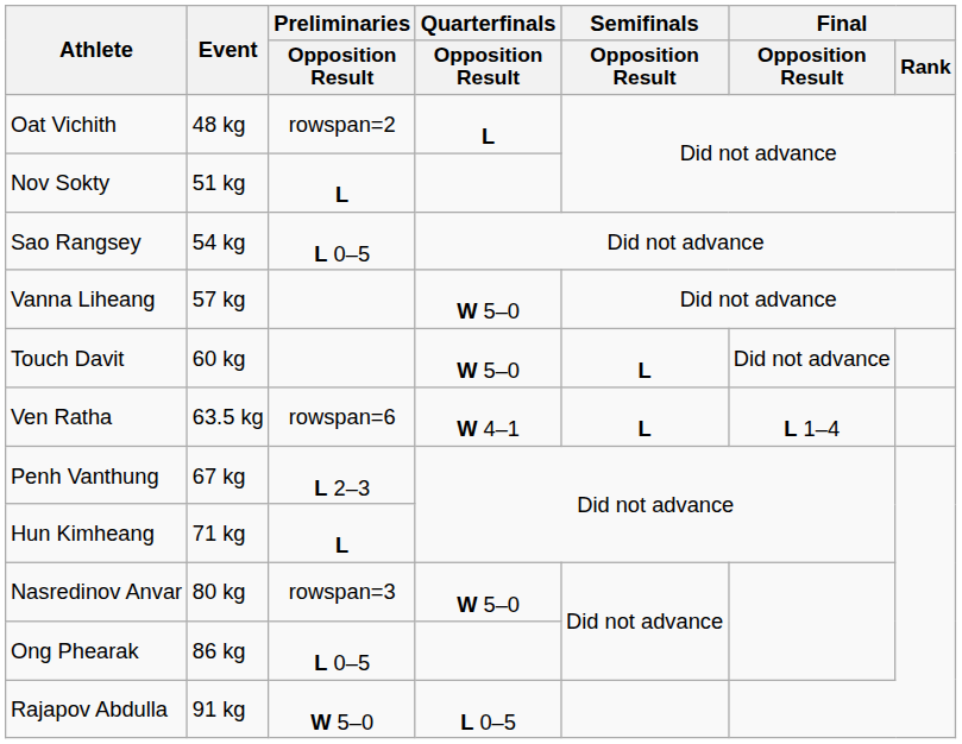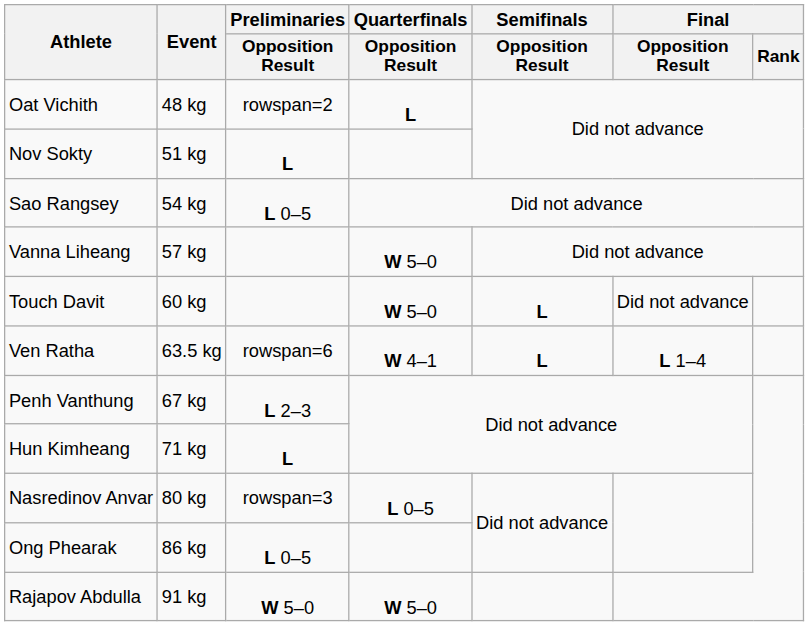Nasredinov Anvar | Quarterfinals / Opposition Result: W 5–0 -> L 0–5
Rajapov Abdulla | Quarterfinals / Opposition Result: L 0–5 -> W 5–0
